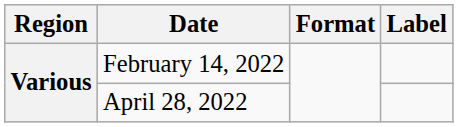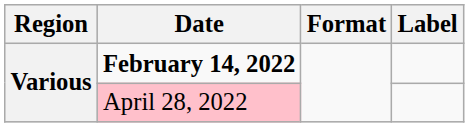February 14, 2022 | Date: normal -> bold
April 28, 2022 | Date: no background -> pink background
